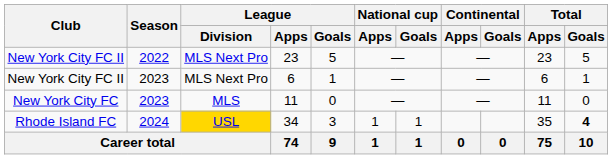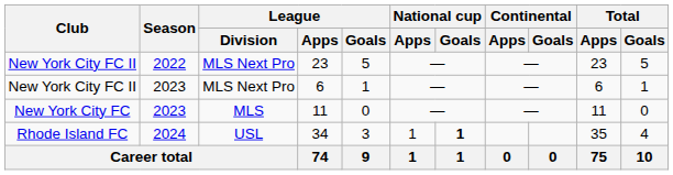34 | League / Division: gold background -> no background
34 | National cup / Goals: normal -> bold
34 | Total / Goals: bold -> normal
